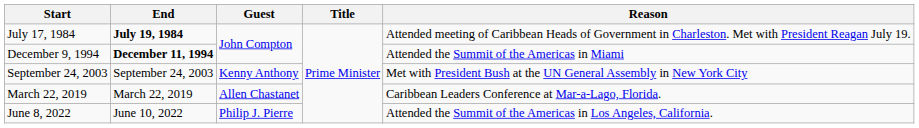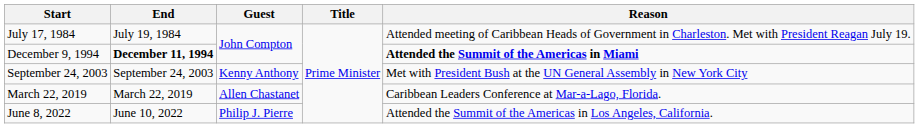July 17, 1984 | End: bold -> normal
December 9, 1994 | Reason: normal -> bold
